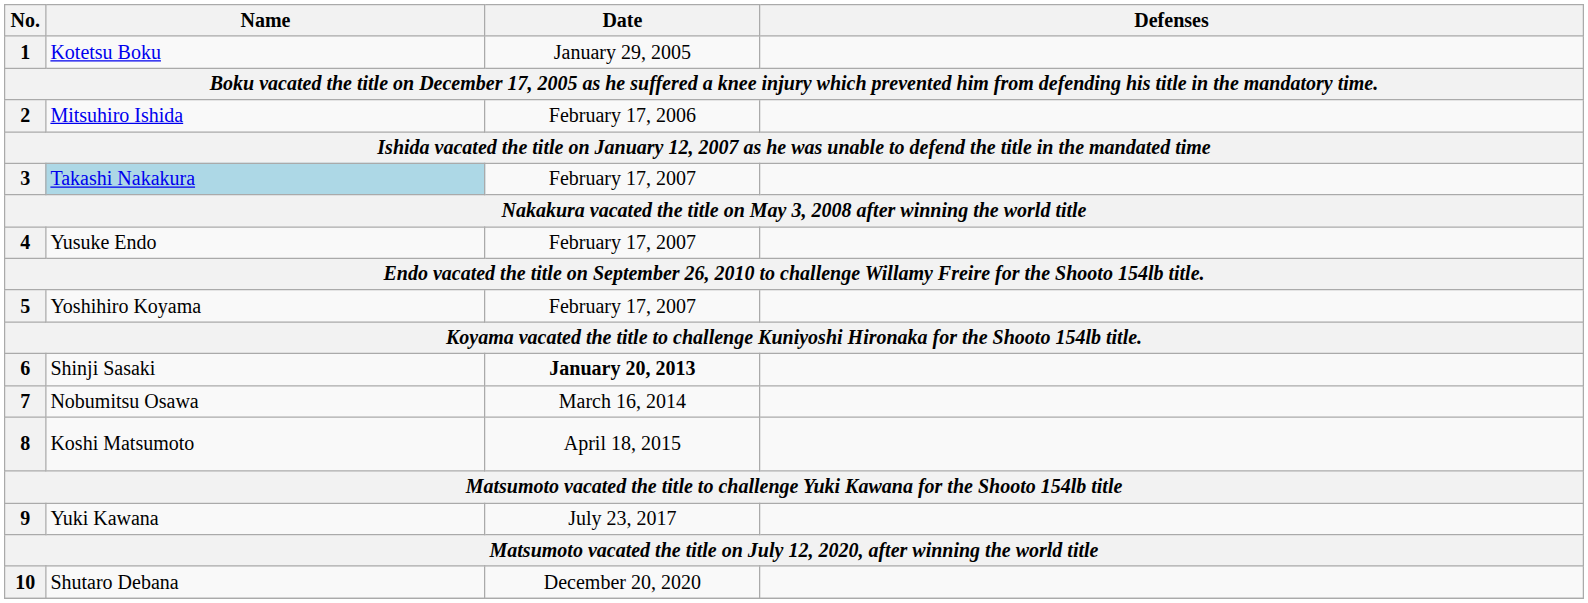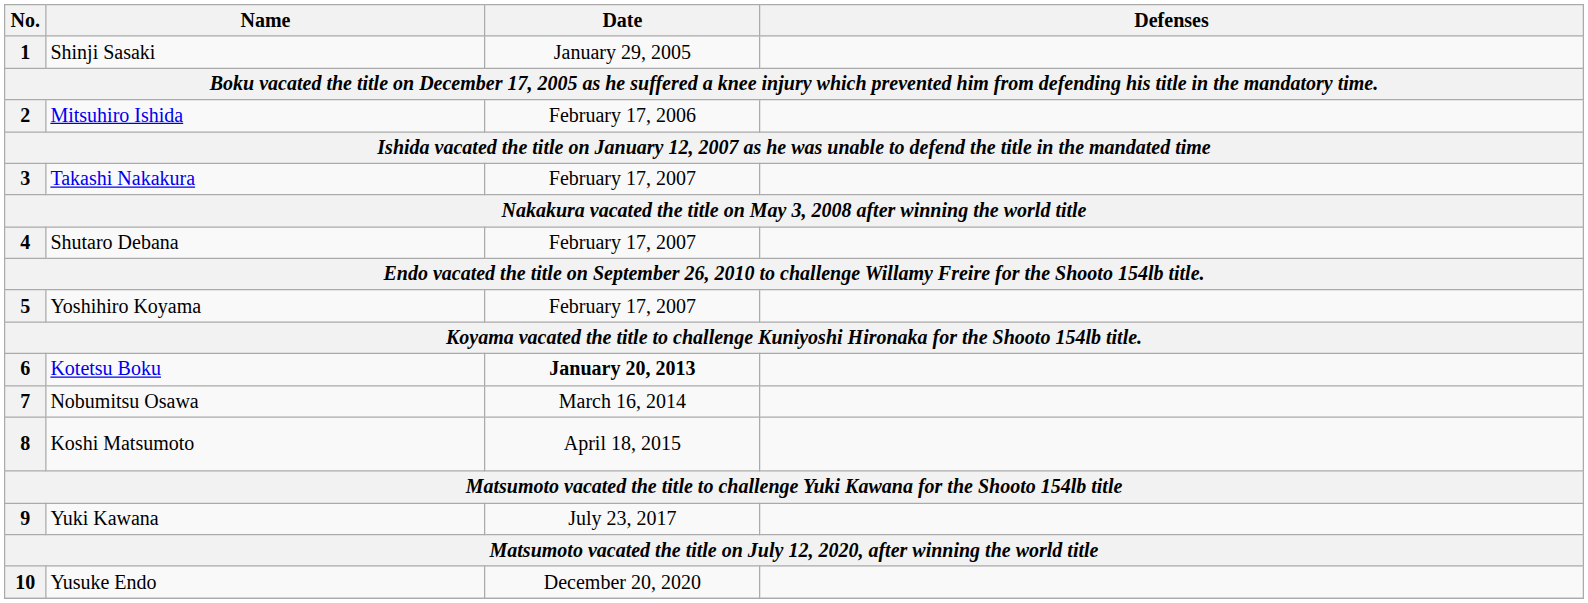1 | Name: Kotetsu Boku -> Shinji Sasaki
3 | Name: lightblue background -> no background
4 | Name: Yusuke Endo -> Shutaro Debana
6 | Name: Shinji Sasaki -> Kotetsu Boku
10 | Name: Shutaro Debana -> Yusuke Endo
